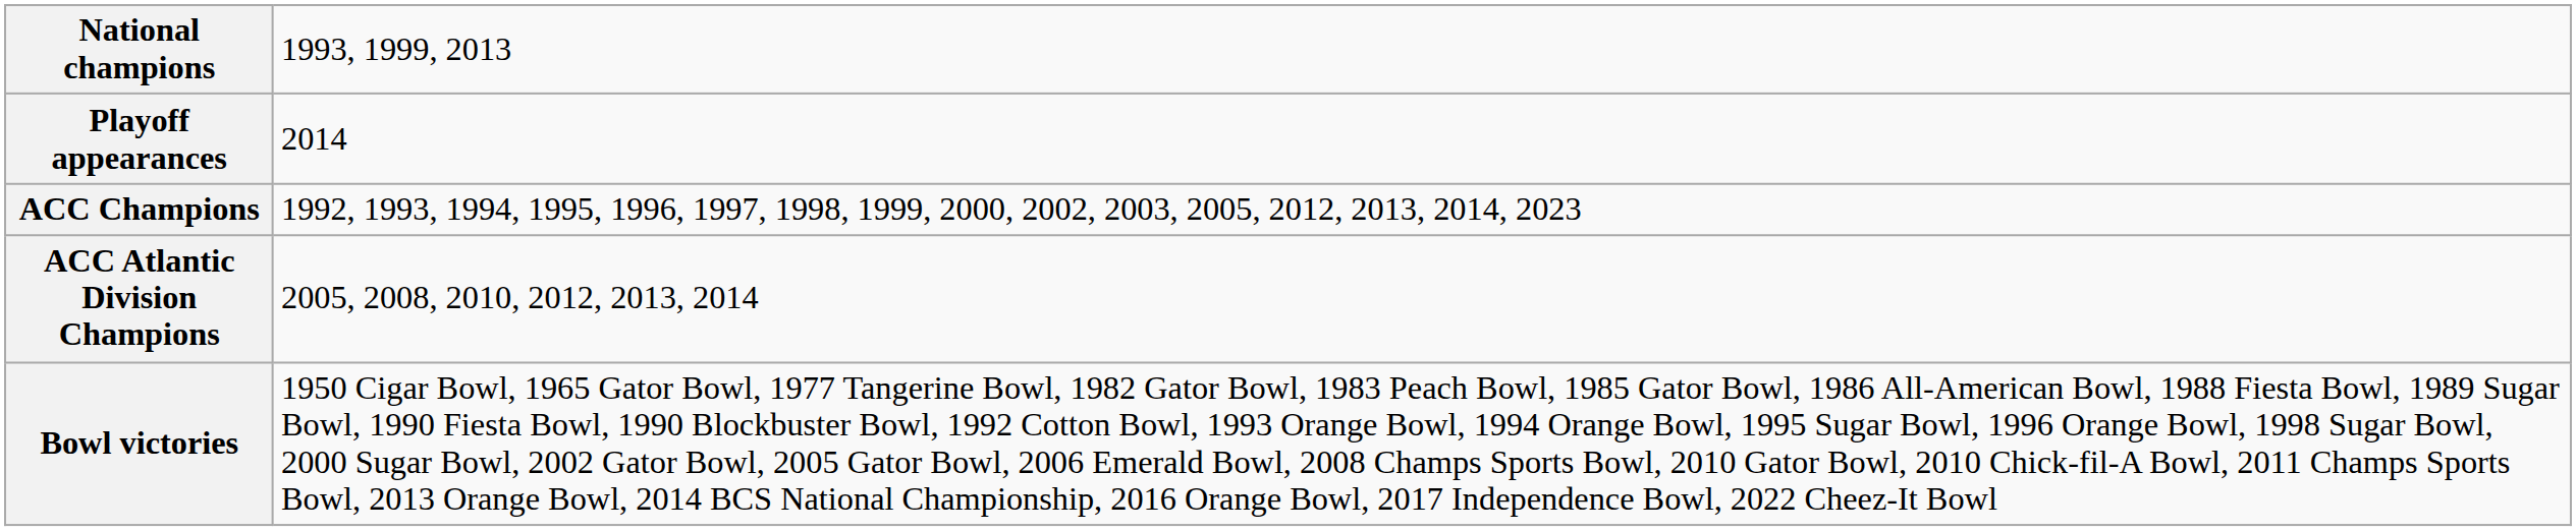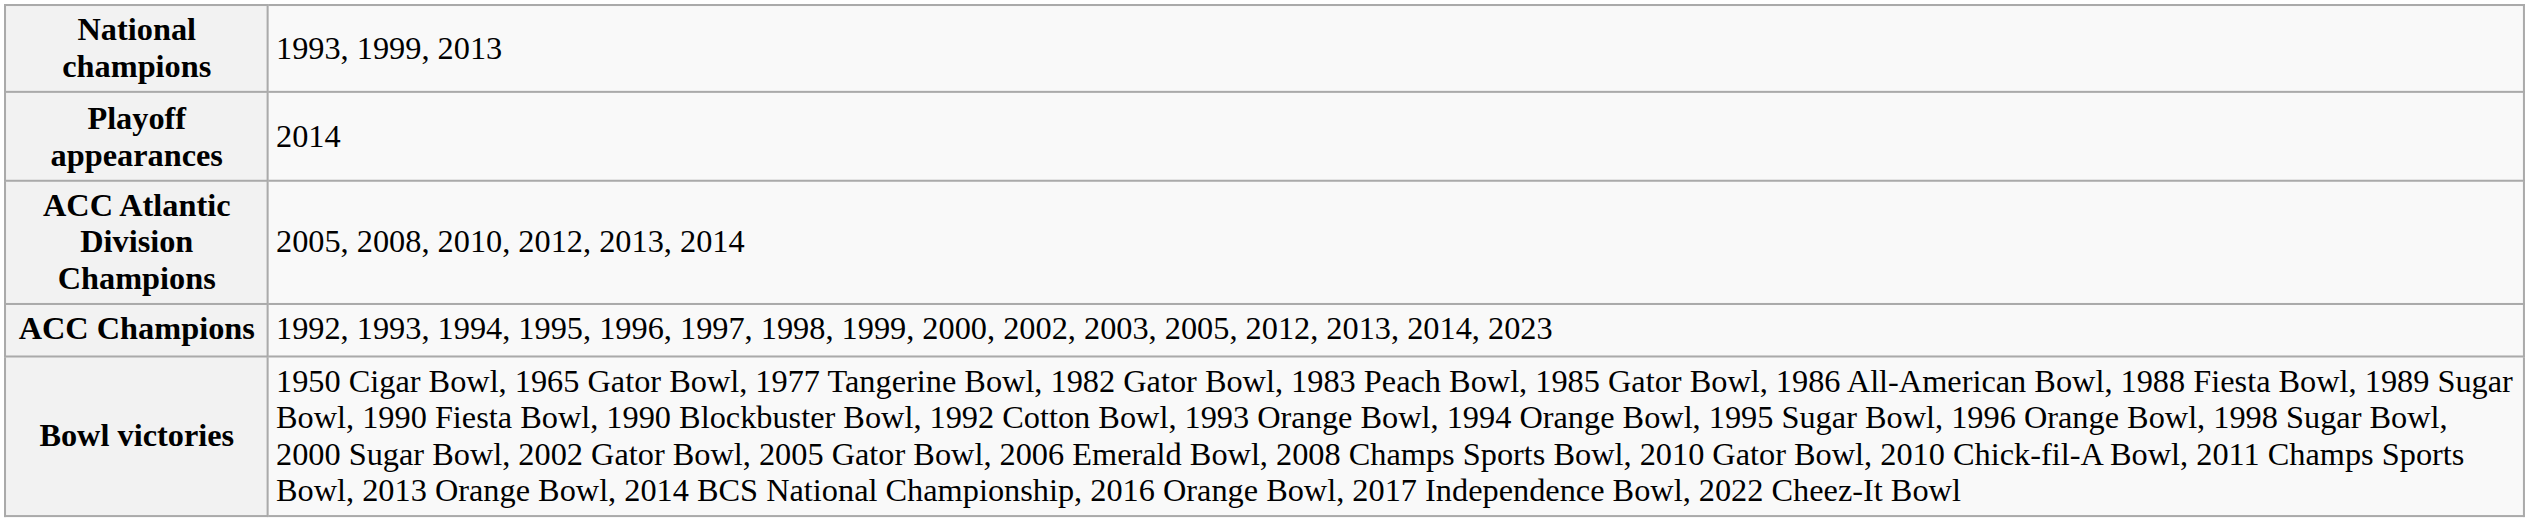rows swapped: ACC Champions <-> ACC Atlantic Division Champions
